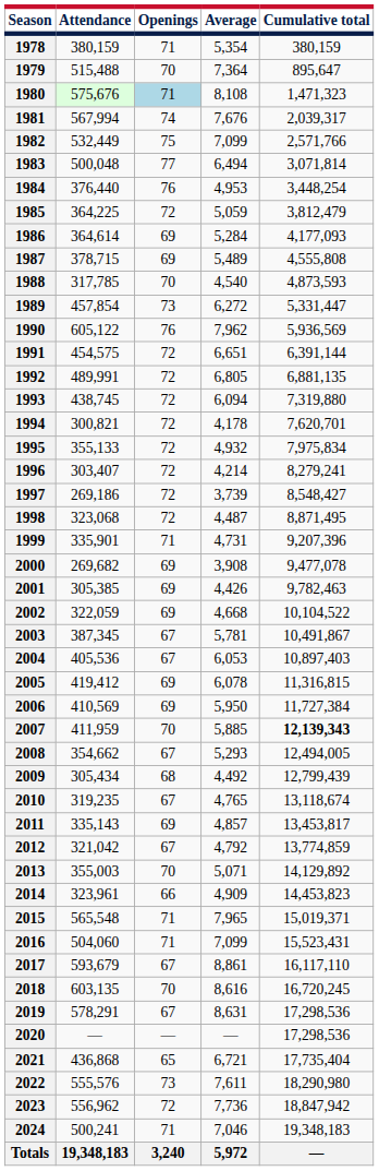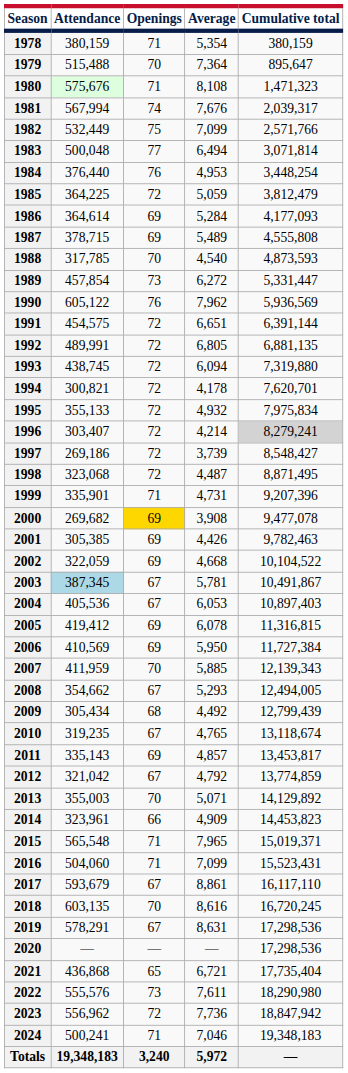1980 | Openings: lightblue background -> no background
1996 | Cumulative total: no background -> lightgrey background
2000 | Openings: no background -> gold background
2003 | Attendance: no background -> lightblue background
2007 | Cumulative total: bold -> normal
